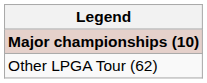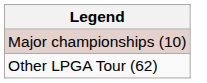row 2 | column 1: bold -> normal
